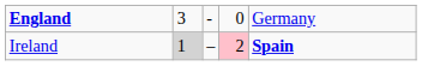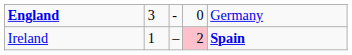Ireland | column 2: lightgrey background -> no background
